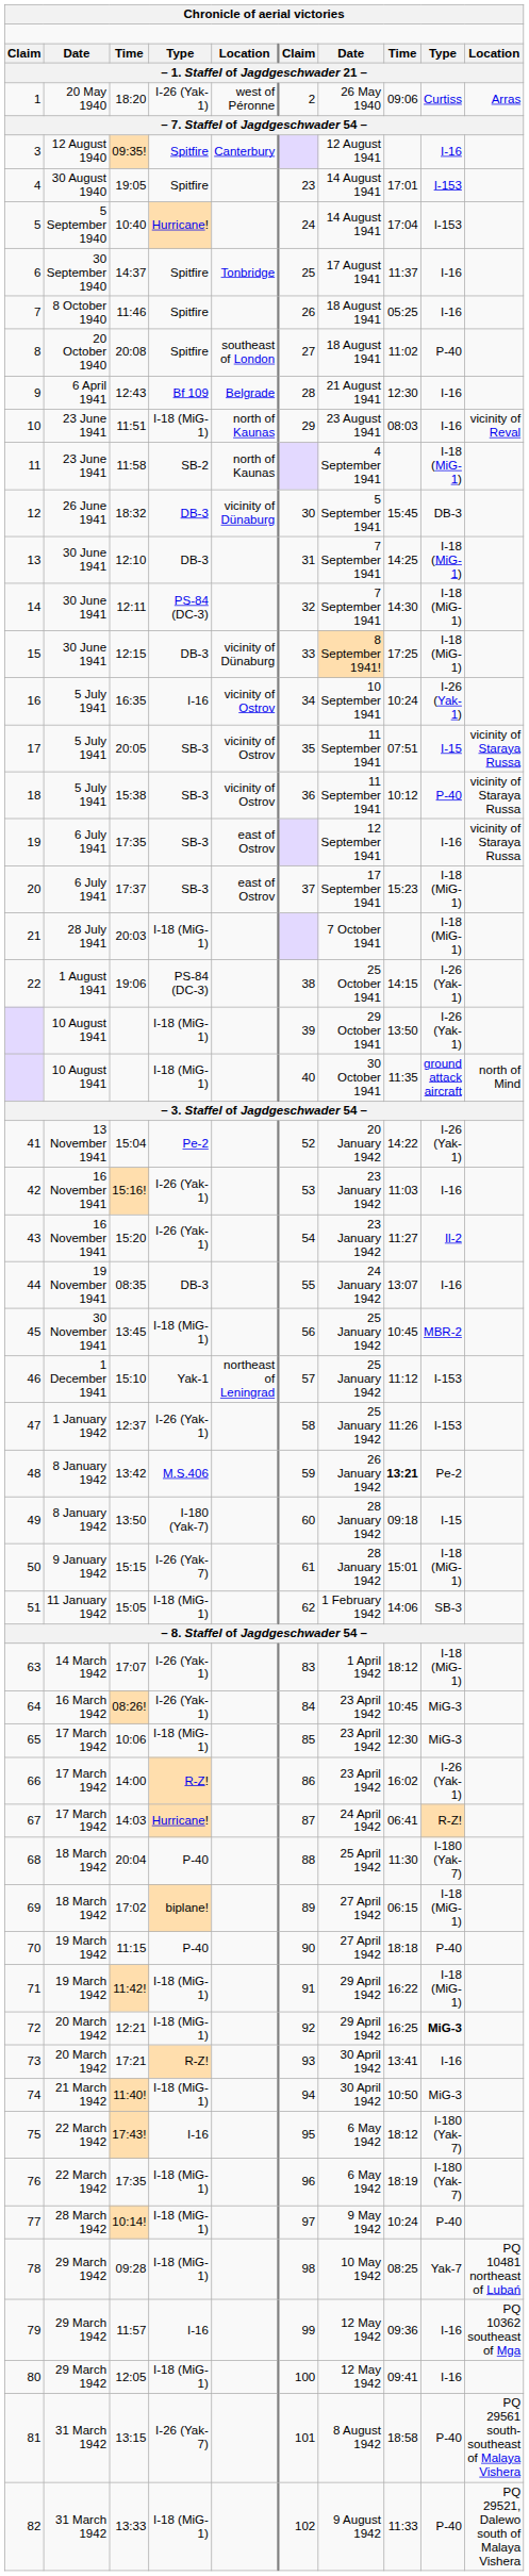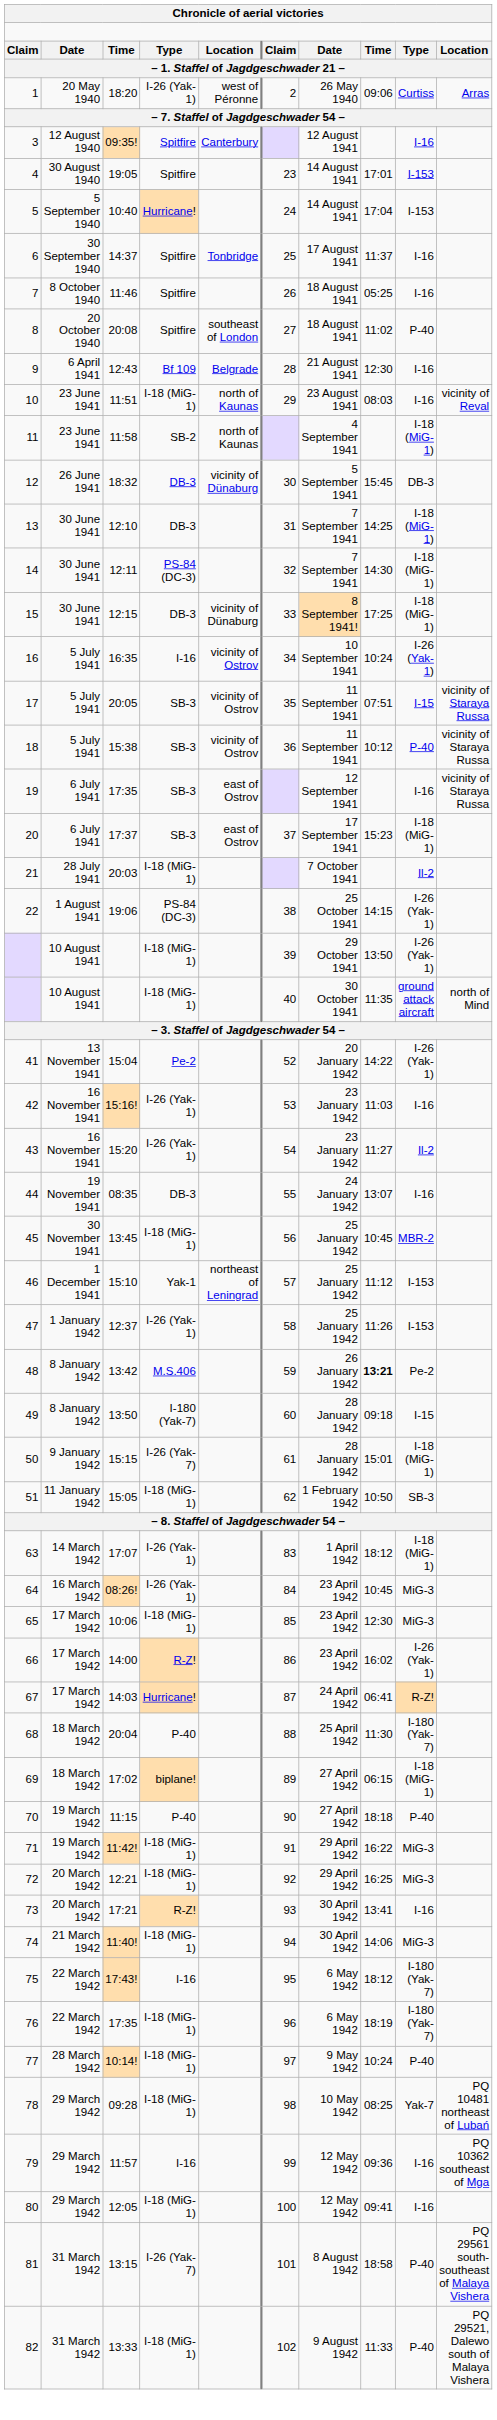21 | column 9: I-18 (MiG-1) -> Il-2
51 | column 8: 14:06 -> 10:50
71 | column 9: I-18 (MiG-1) -> MiG-3
72 | column 9: bold -> normal
74 | column 8: 10:50 -> 14:06
